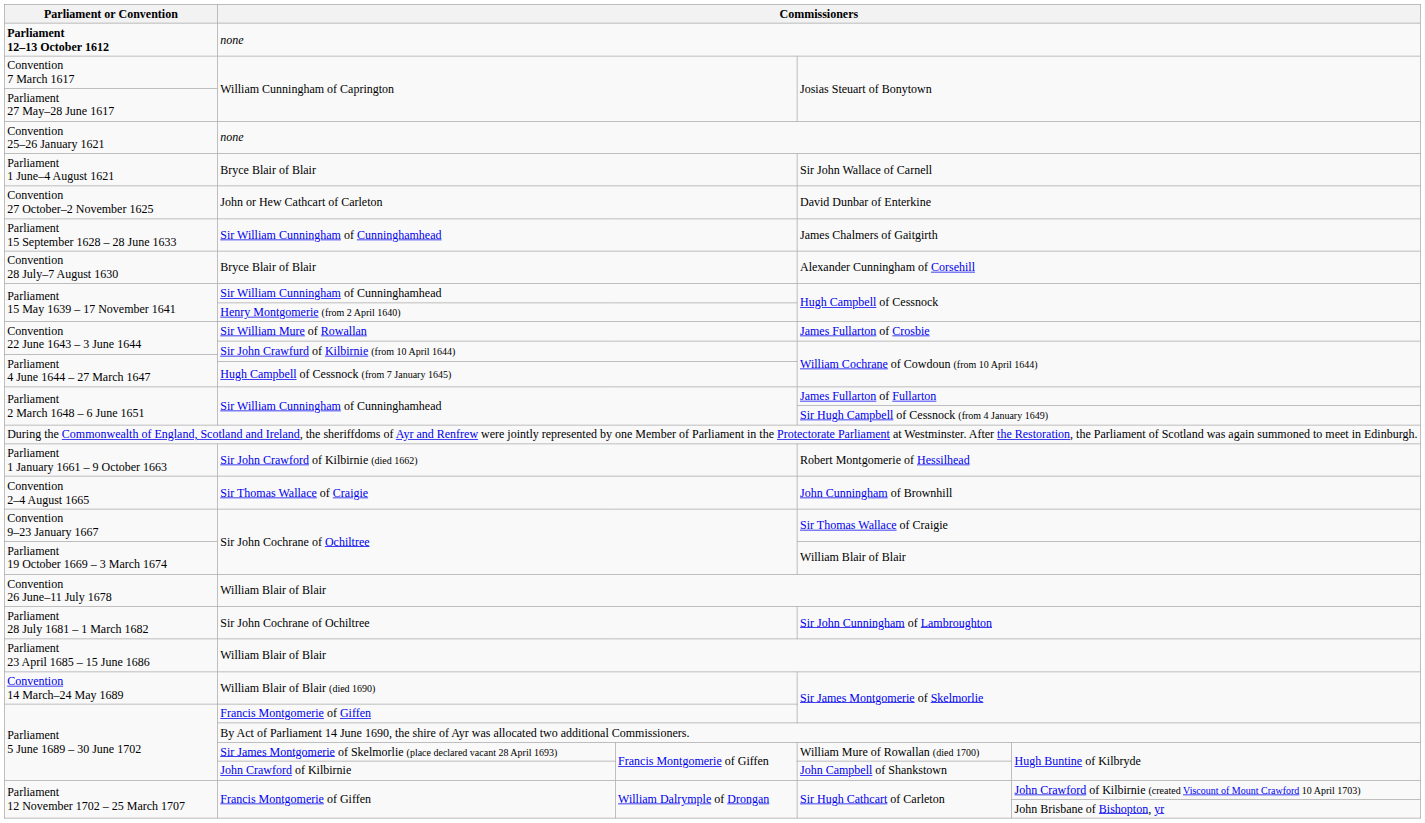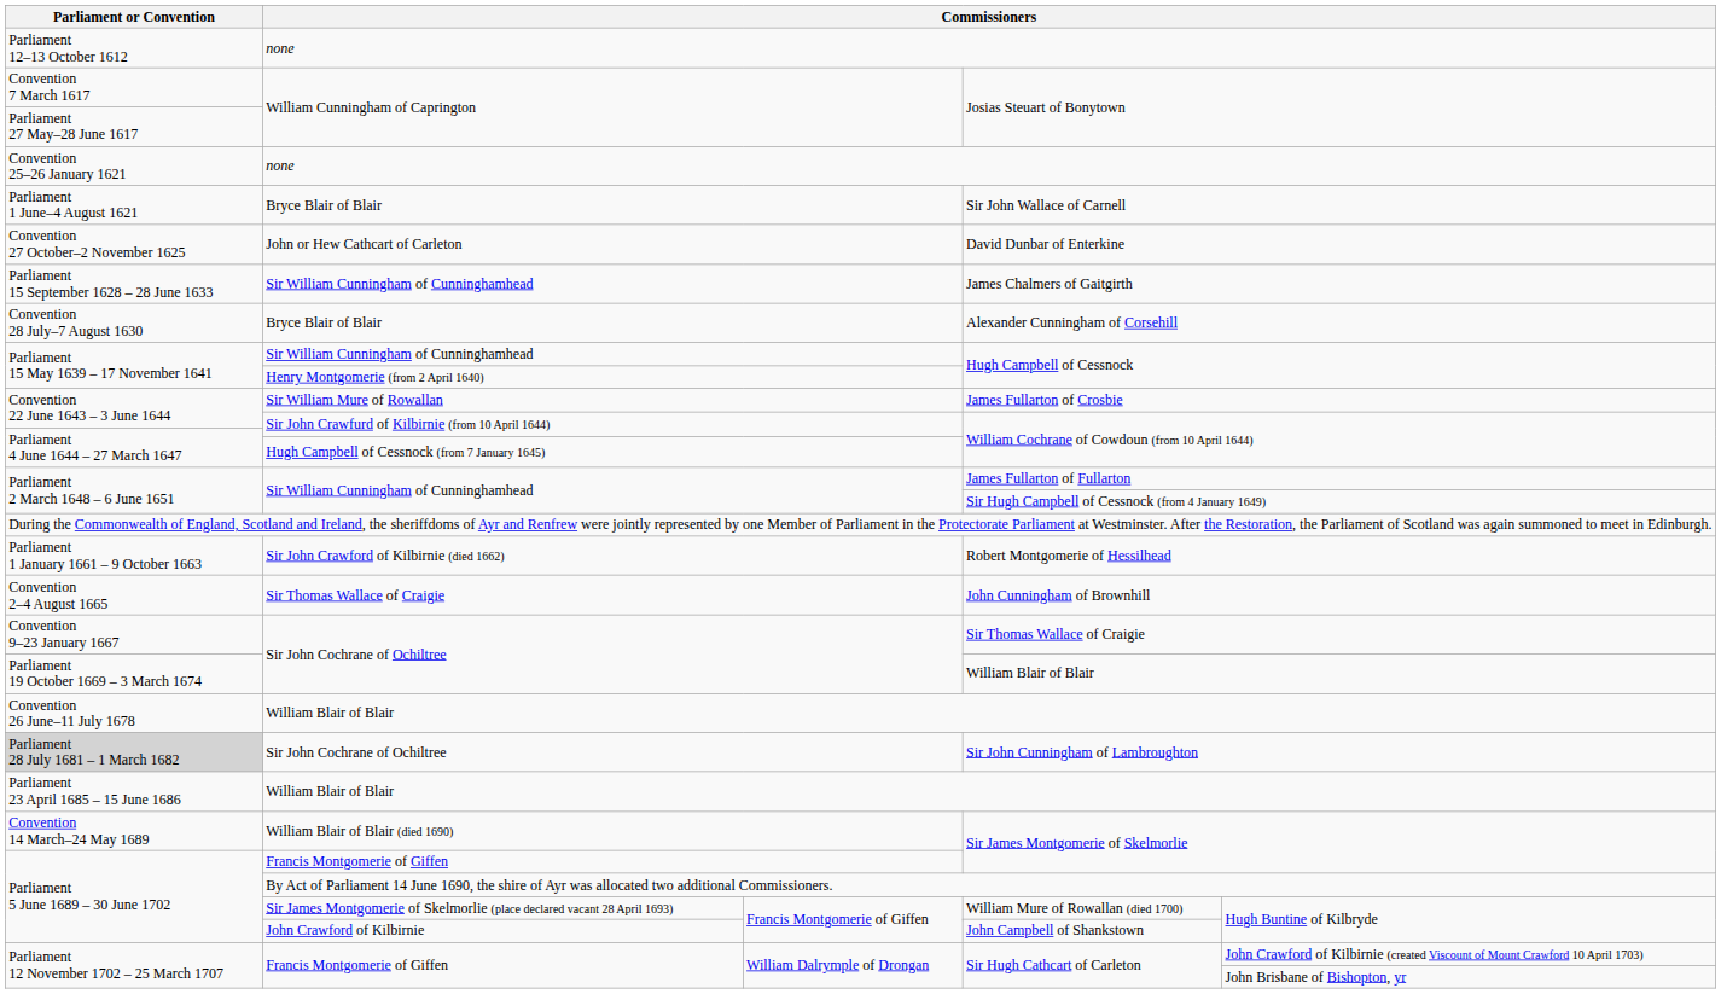Parliament 12–13 October 1612 | Parliament or Convention: bold -> normal
Parliament 28 July 1681 – 1 March 1682 | Parliament or Convention: no background -> lightgrey background
